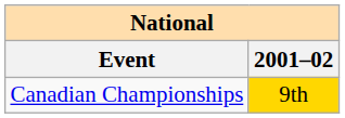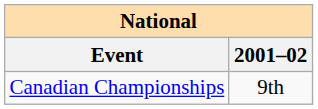Canadian Championships | 2001–02: gold background -> no background
